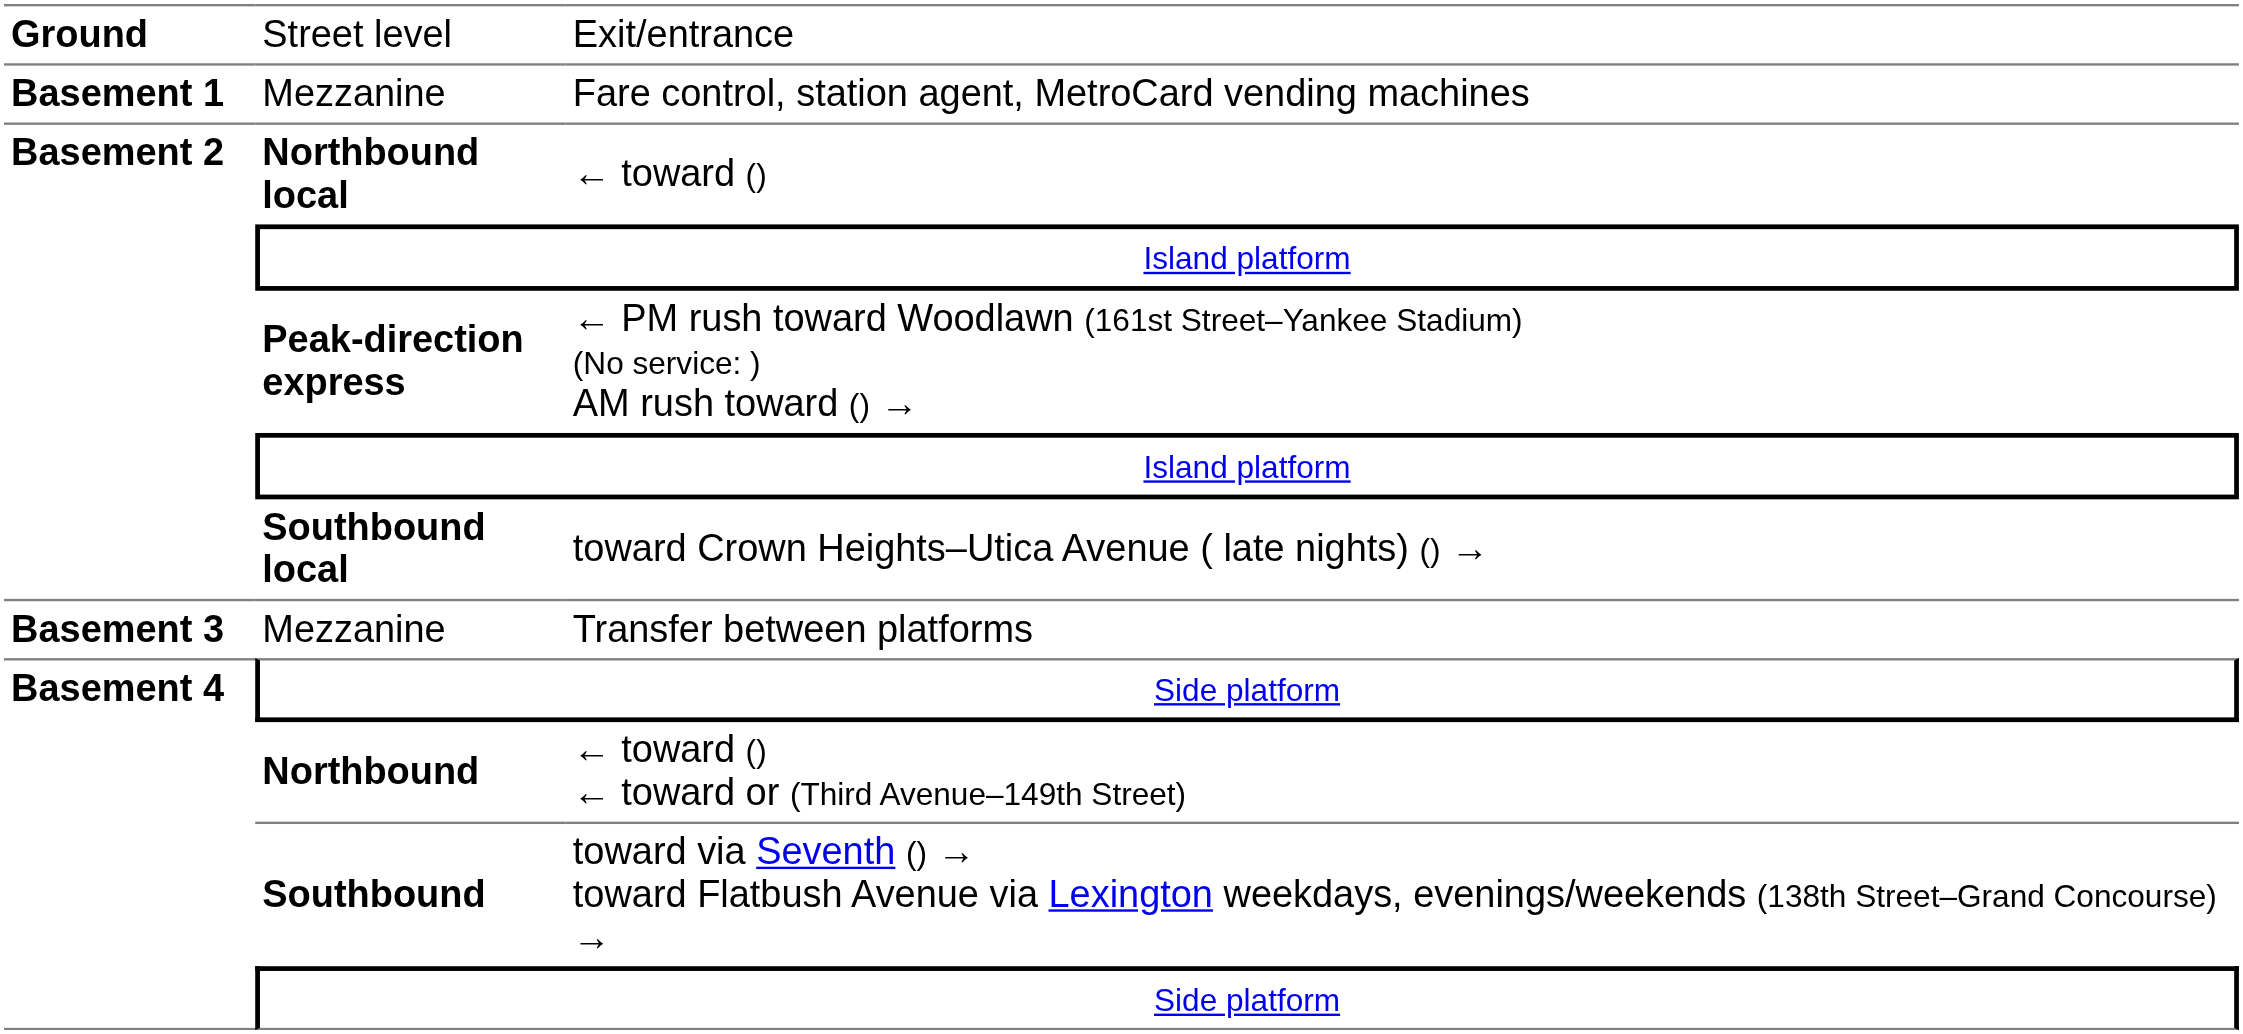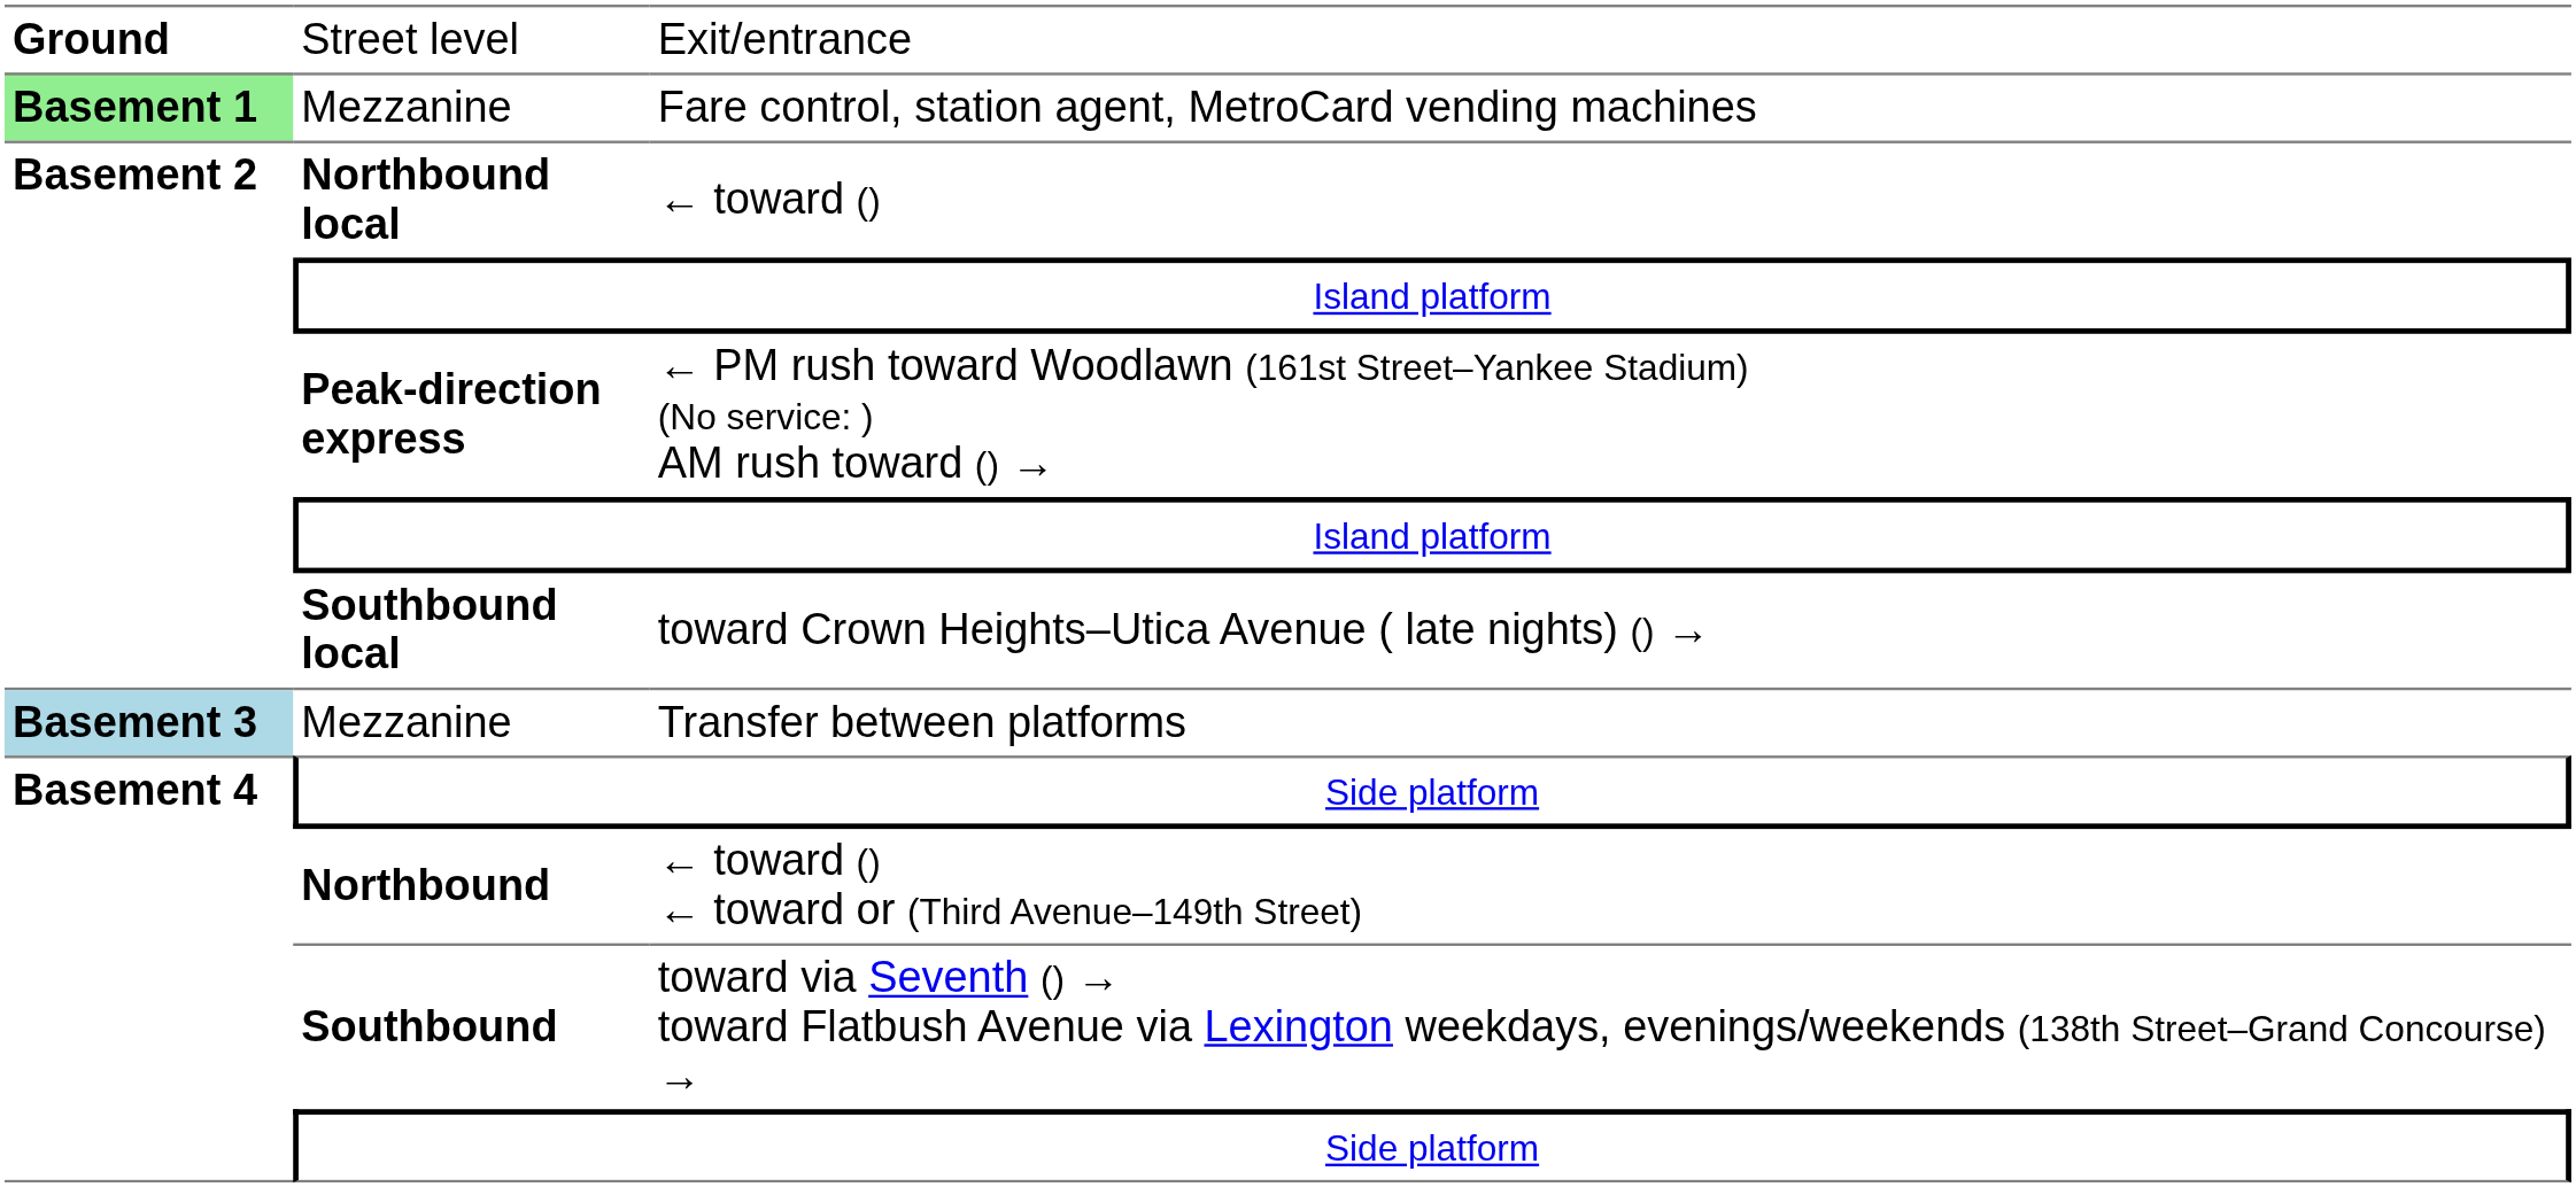Fare control, station agent, MetroCard vending machines | column 1: no background -> lightgreen background
Transfer between platforms | column 1: no background -> lightblue background
